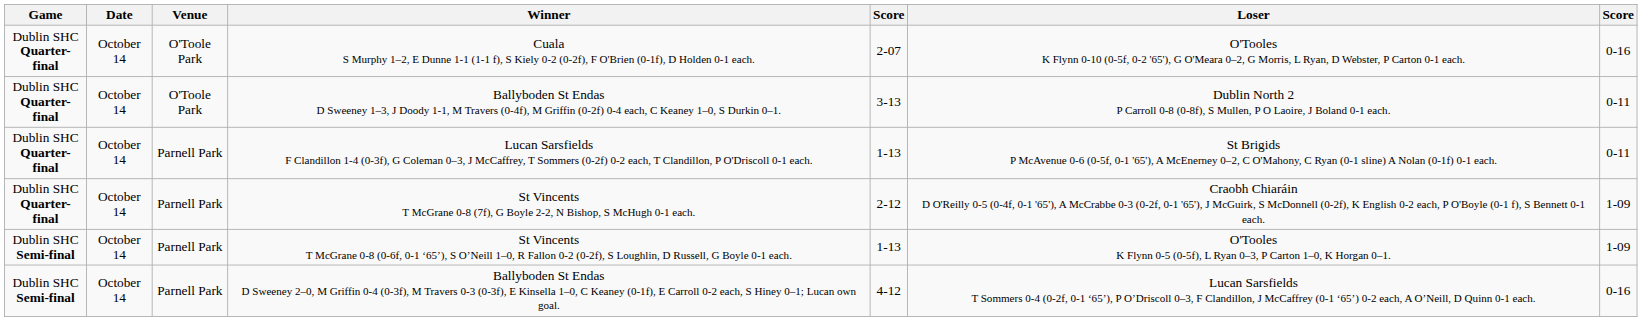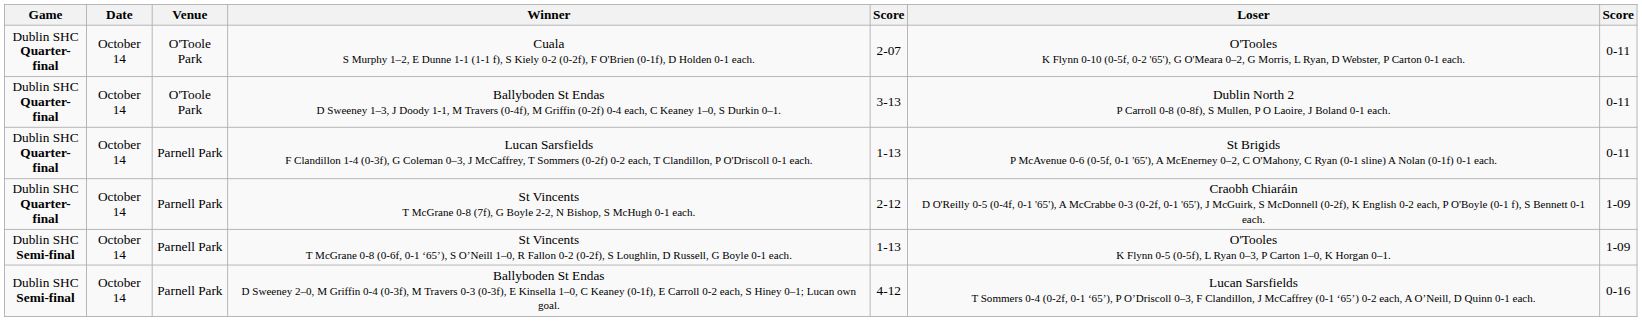row 2 | column 7: 0-16 -> 0-11
